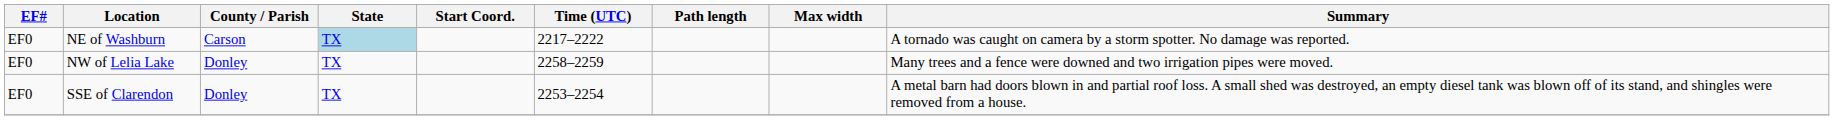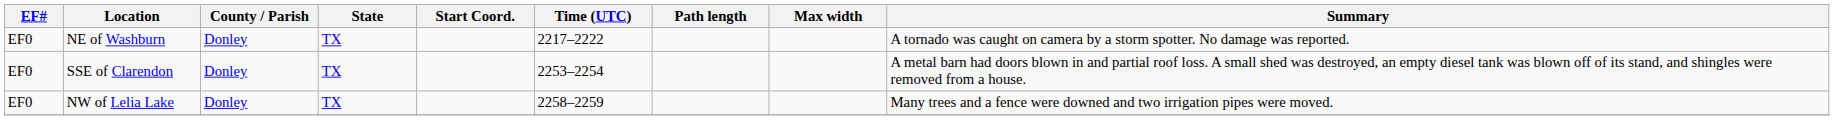NE of Washburn | County / Parish: Carson -> Donley
NE of Washburn | State: lightblue background -> no background
rows swapped: SSE of Clarendon <-> NW of Lelia Lake
